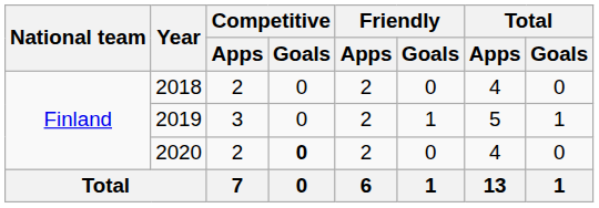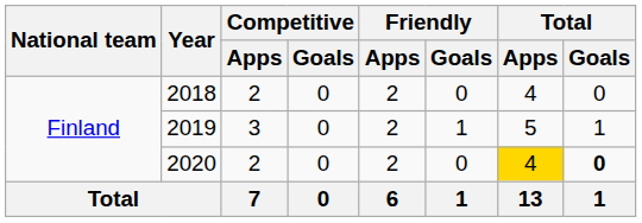2020 | Competitive / Goals: bold -> normal
2020 | Total / Apps: no background -> gold background
2020 | Total / Goals: normal -> bold
